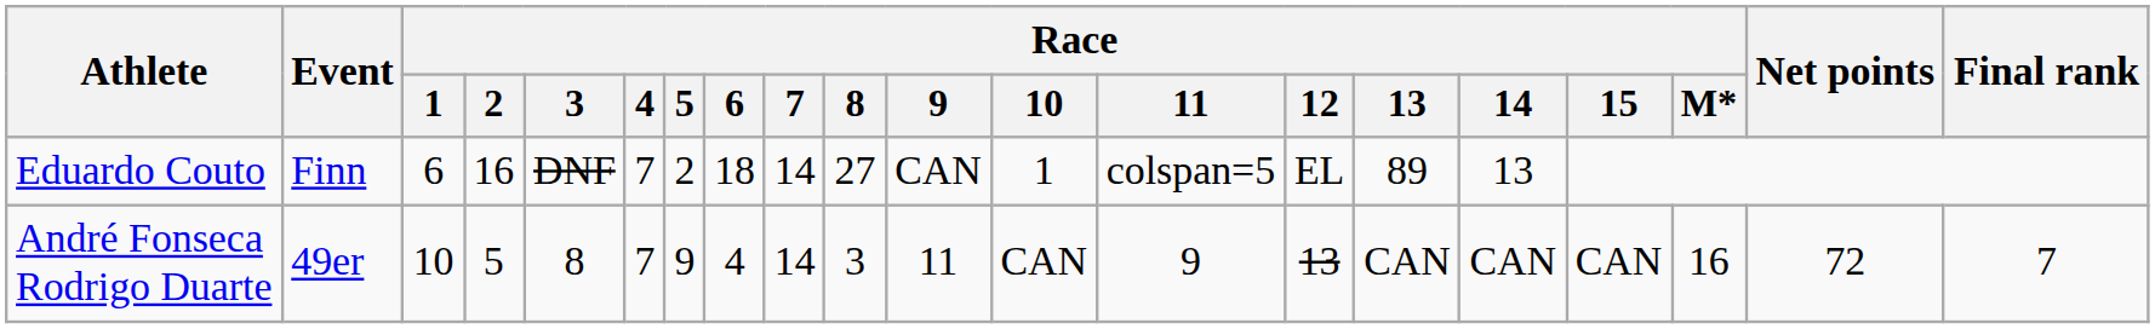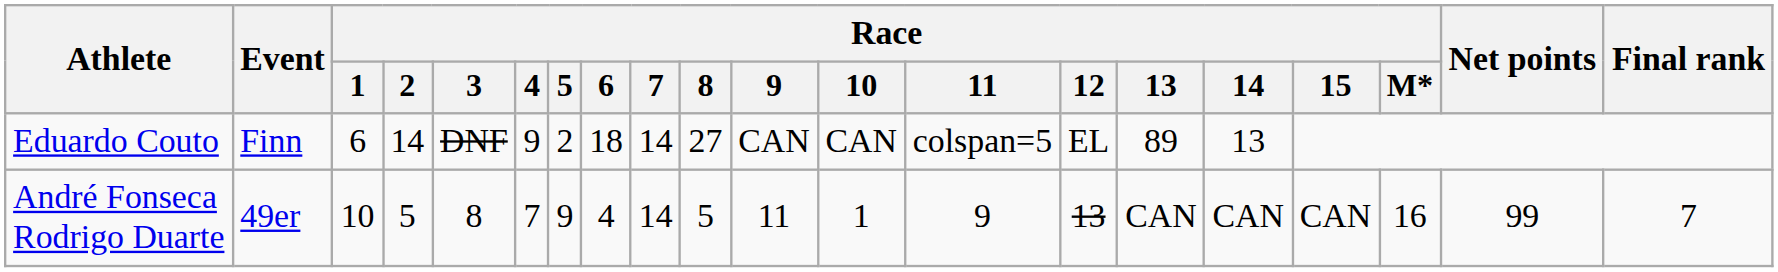Eduardo Couto | Race / 2: 16 -> 14
Eduardo Couto | Race / 4: 7 -> 9
Eduardo Couto | Race / 10: 1 -> CAN
André Fonseca Rodrigo Duarte | Race / 8: 3 -> 5
André Fonseca Rodrigo Duarte | Race / 10: CAN -> 1
André Fonseca Rodrigo Duarte | Net points: 72 -> 99
